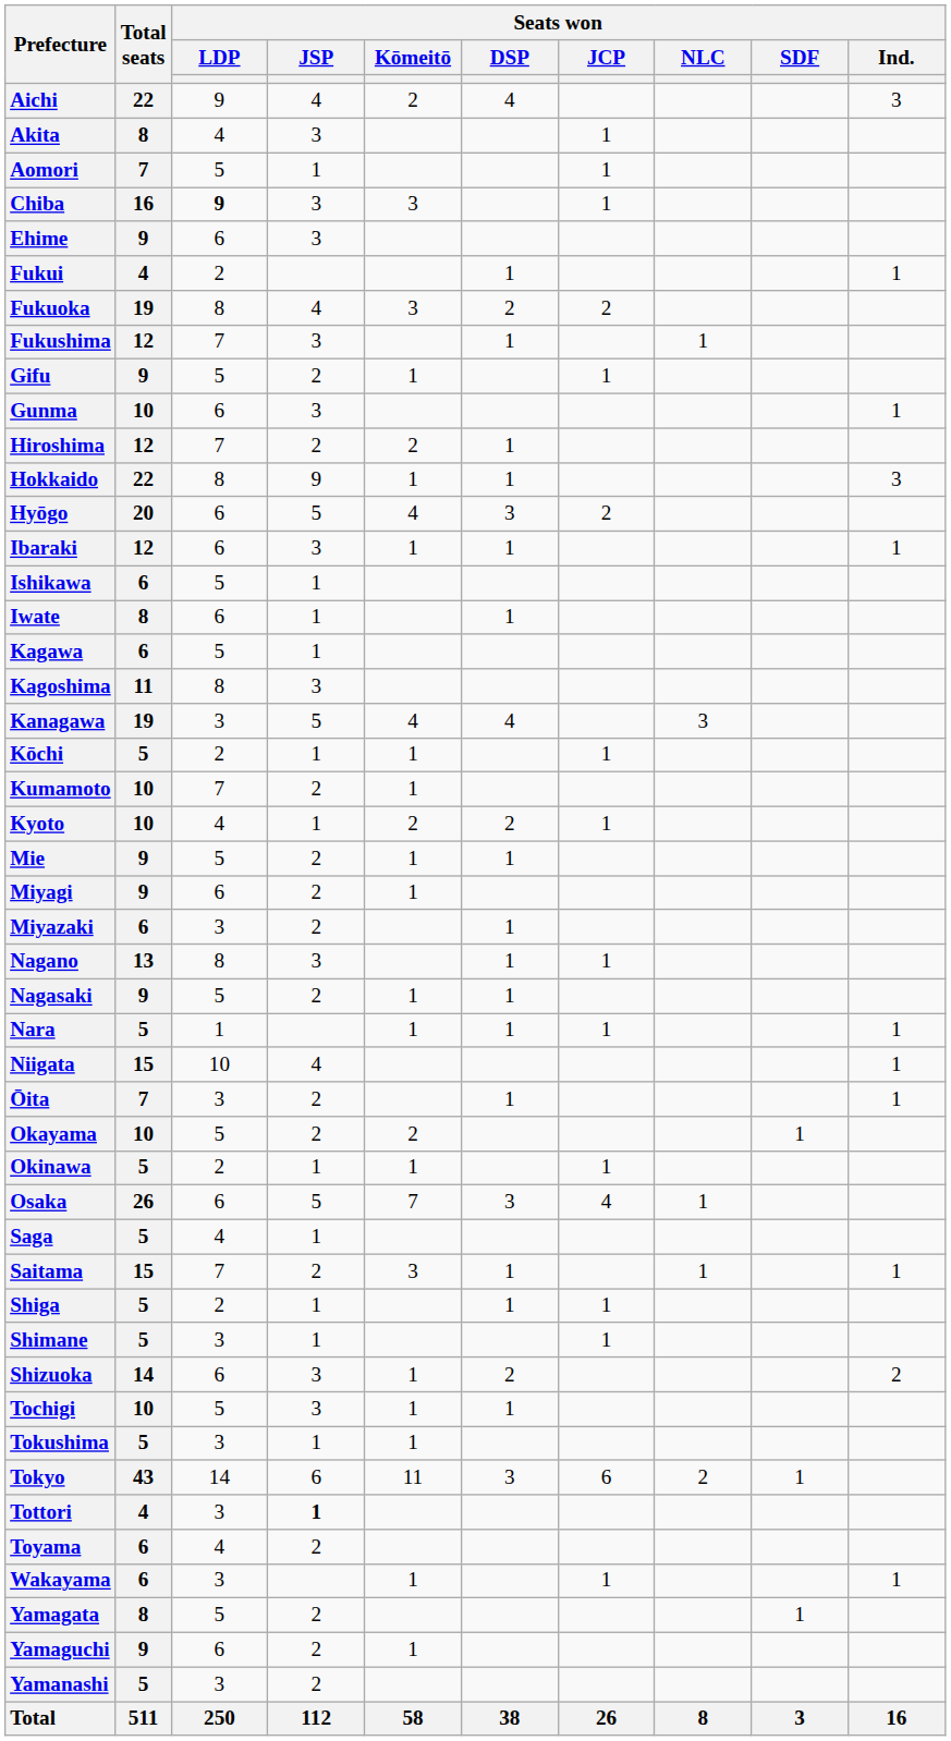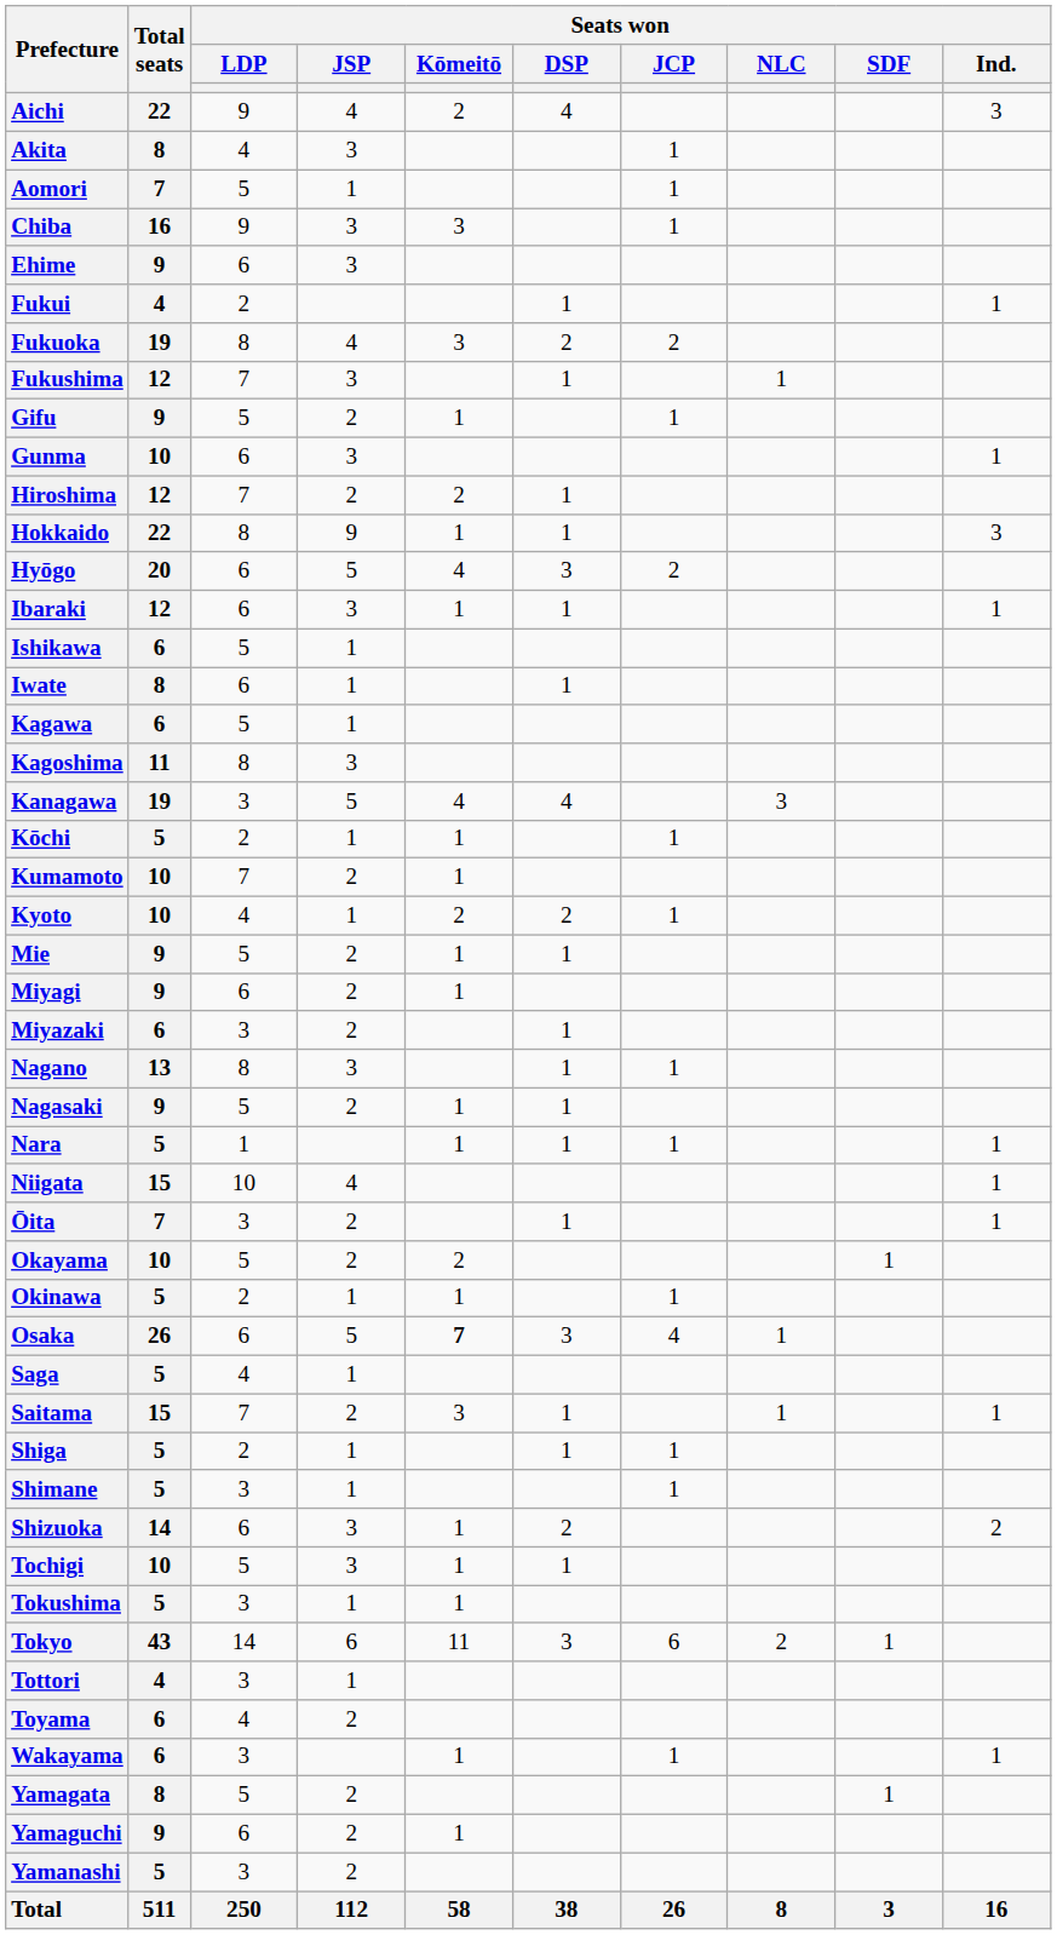Chiba | Seats won / LDP: bold -> normal
Osaka | Seats won / Kōmeitō: normal -> bold
Tottori | Seats won / JSP: bold -> normal
